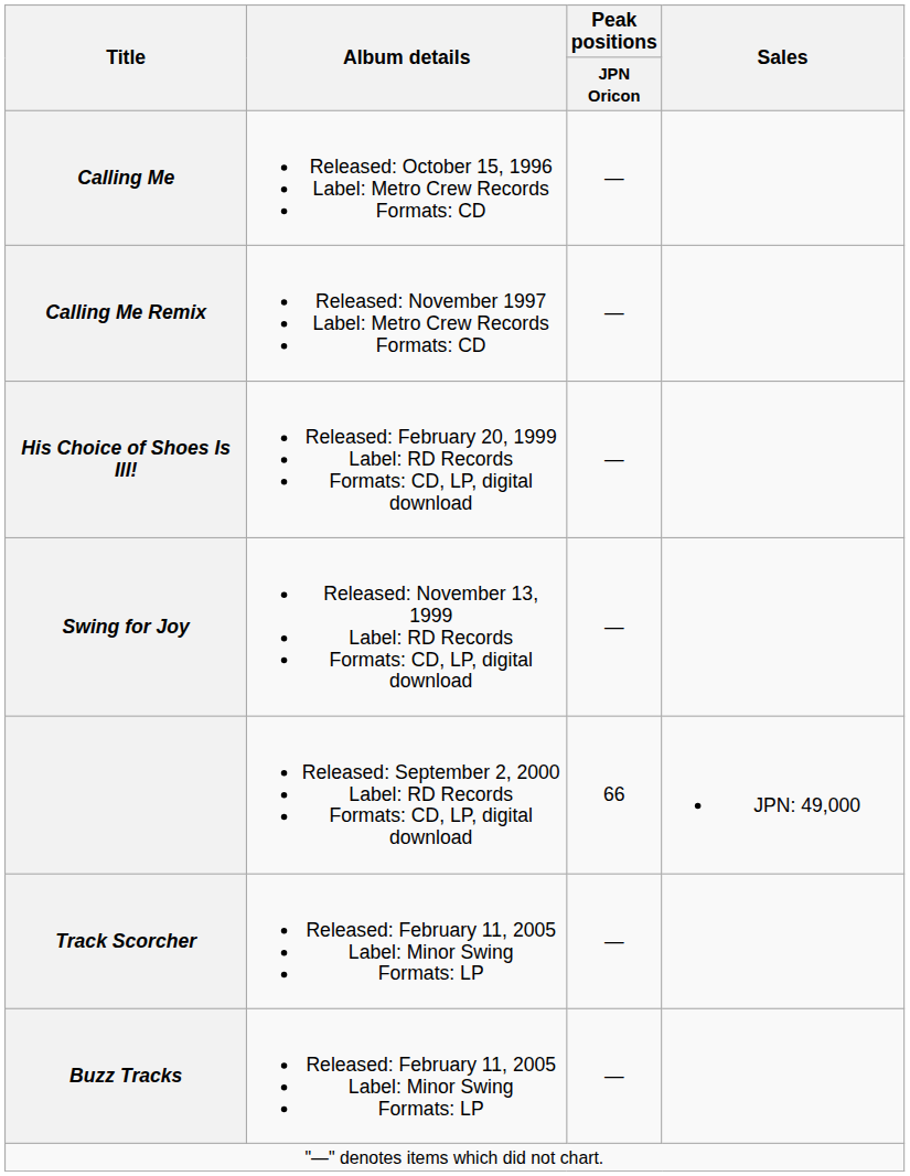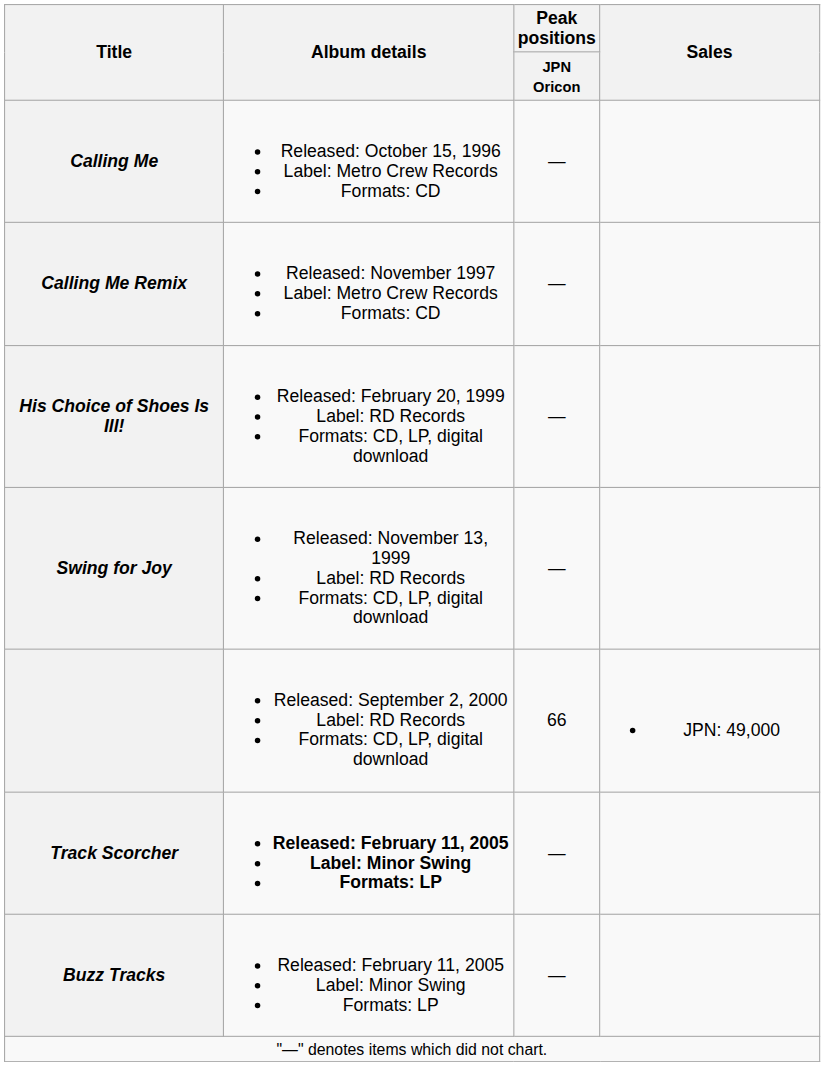Track Scorcher | Album details: normal -> bold
